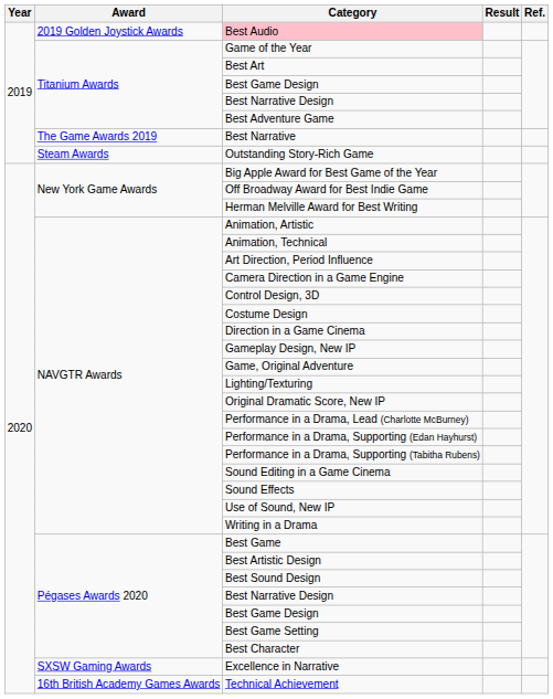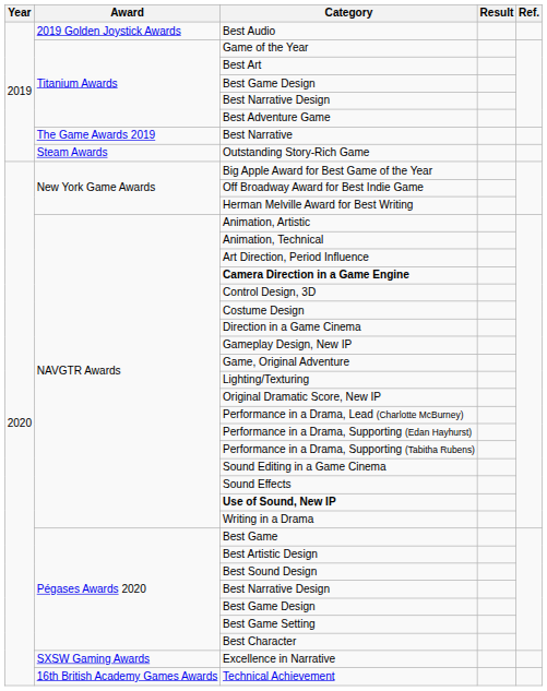Best Audio | Category: pink background -> no background
Camera Direction in a Game Engine | Category: normal -> bold
Use of Sound, New IP | Category: normal -> bold
